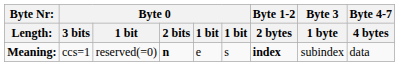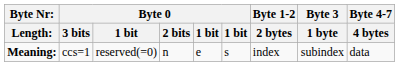Meaning: | Byte 0 / 2 bits: bold -> normal
Meaning: | Byte 1-2 / 2 bytes: bold -> normal
